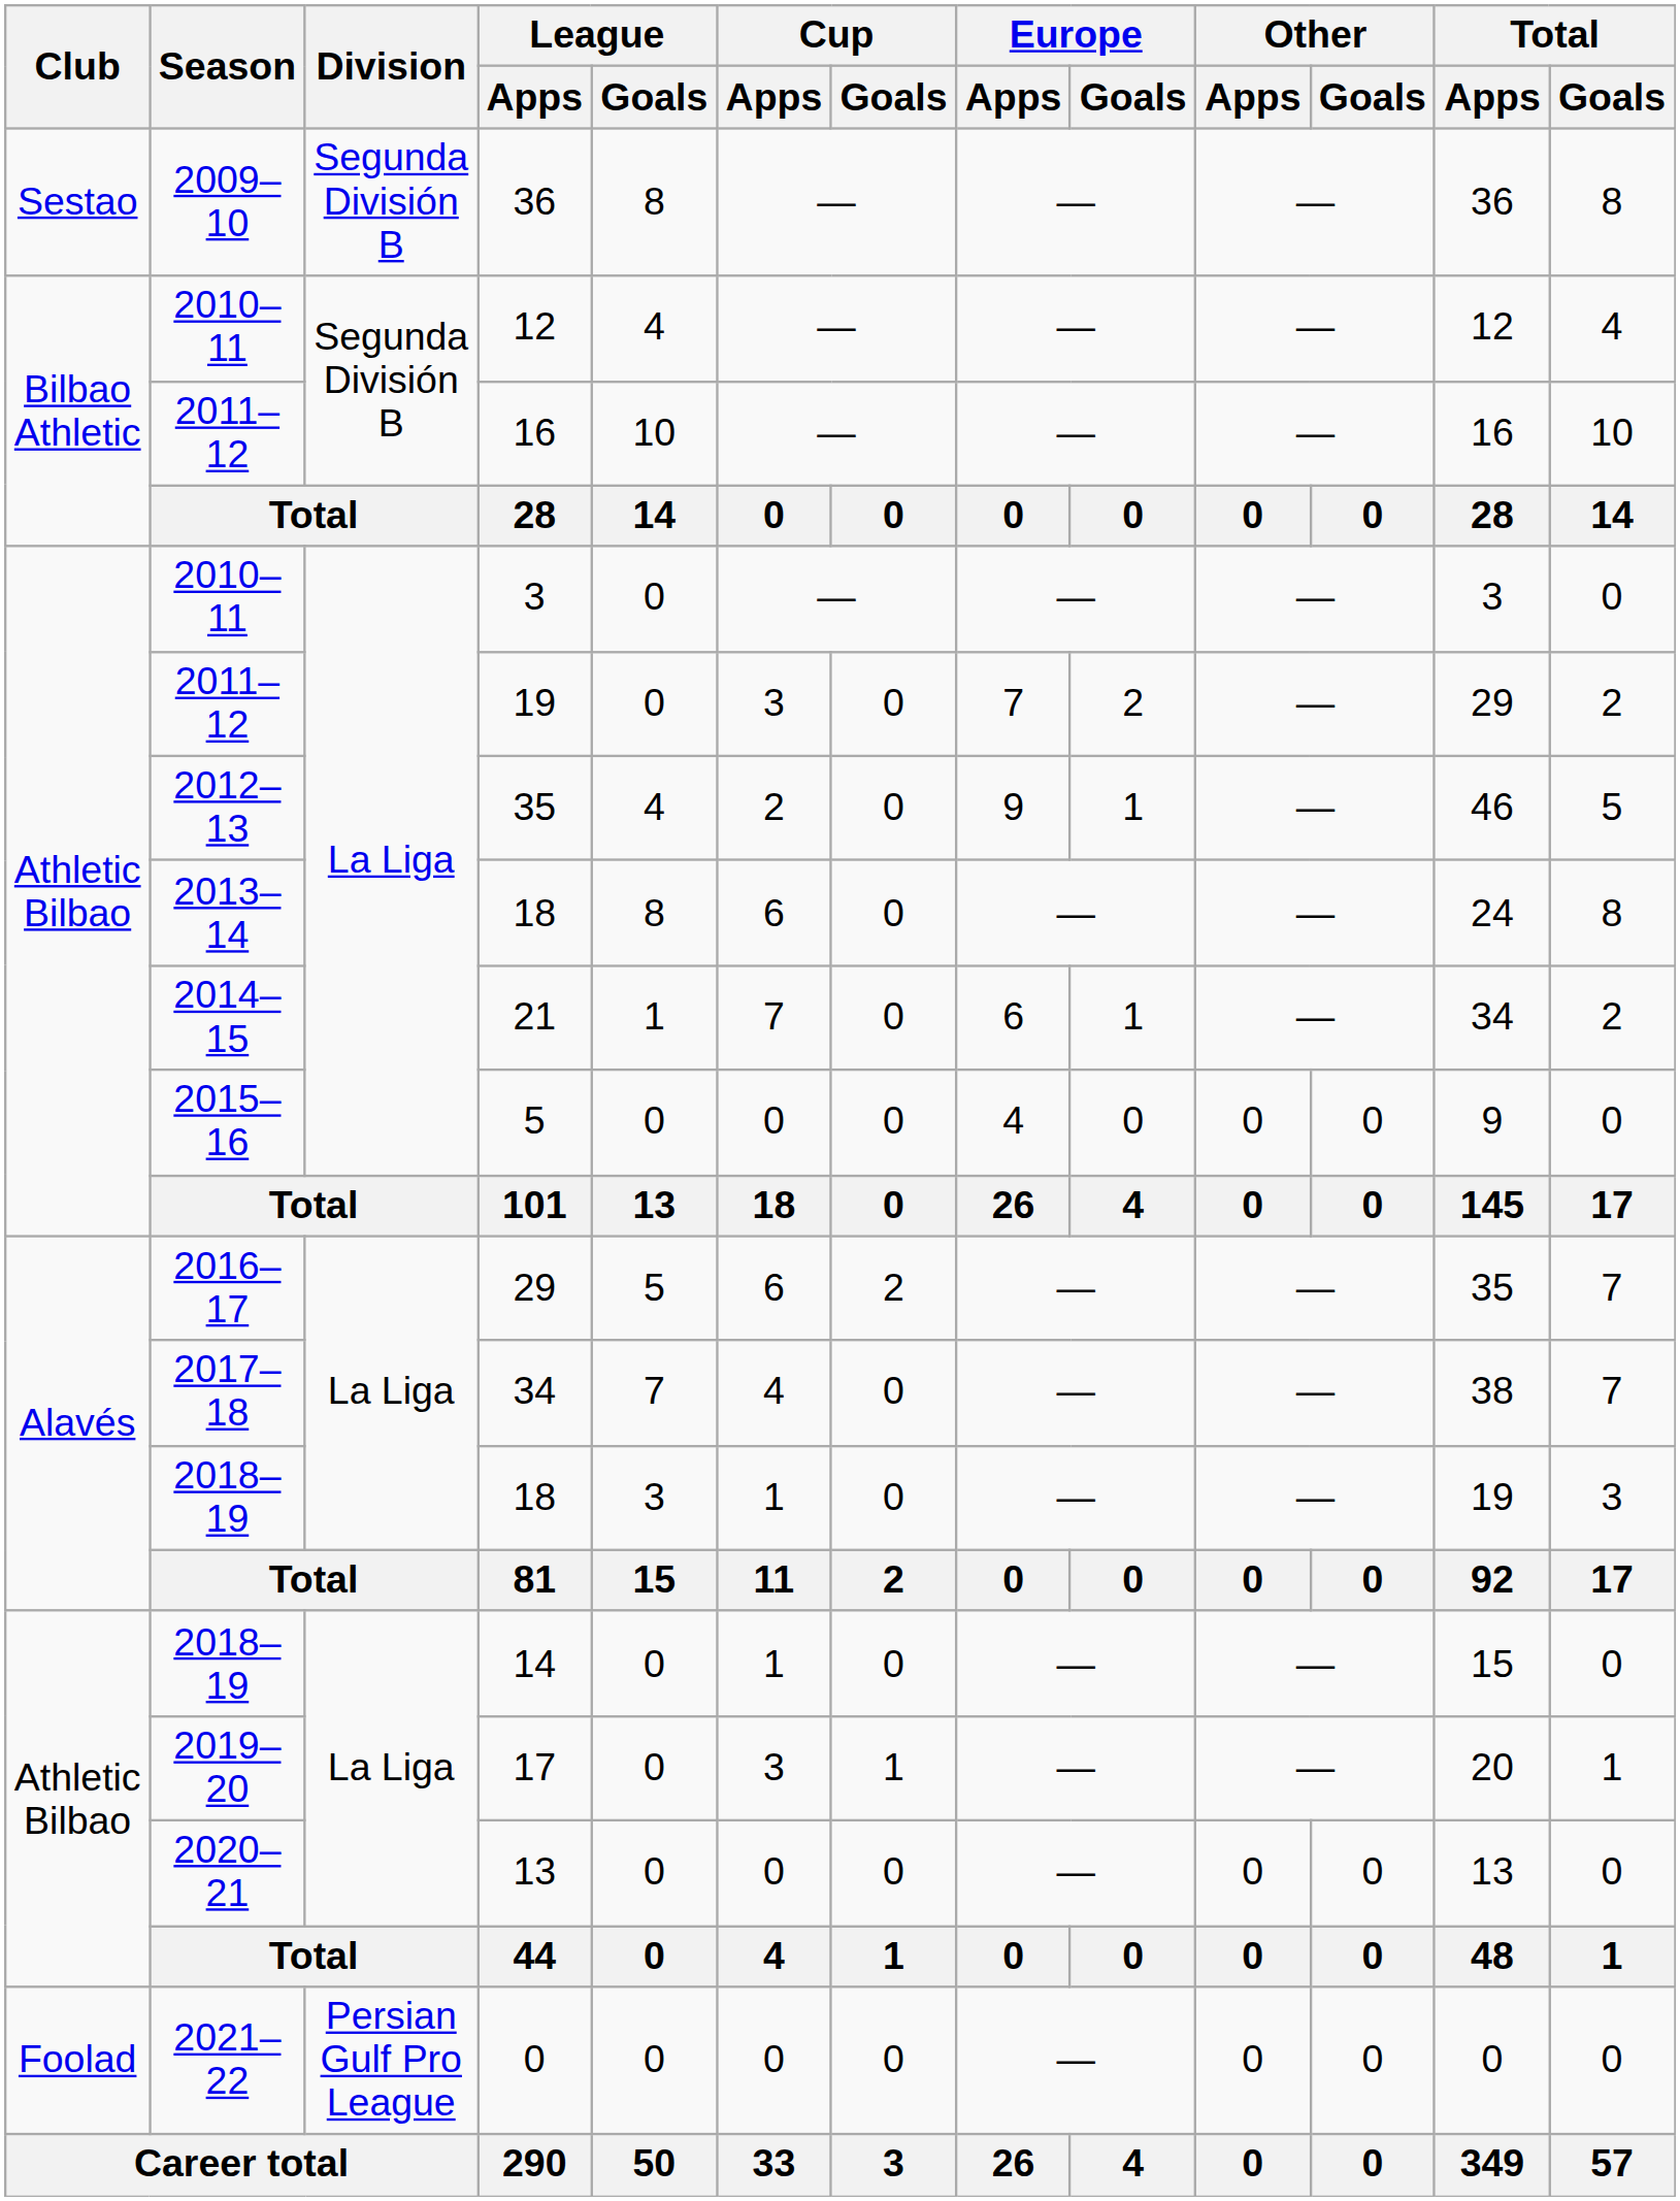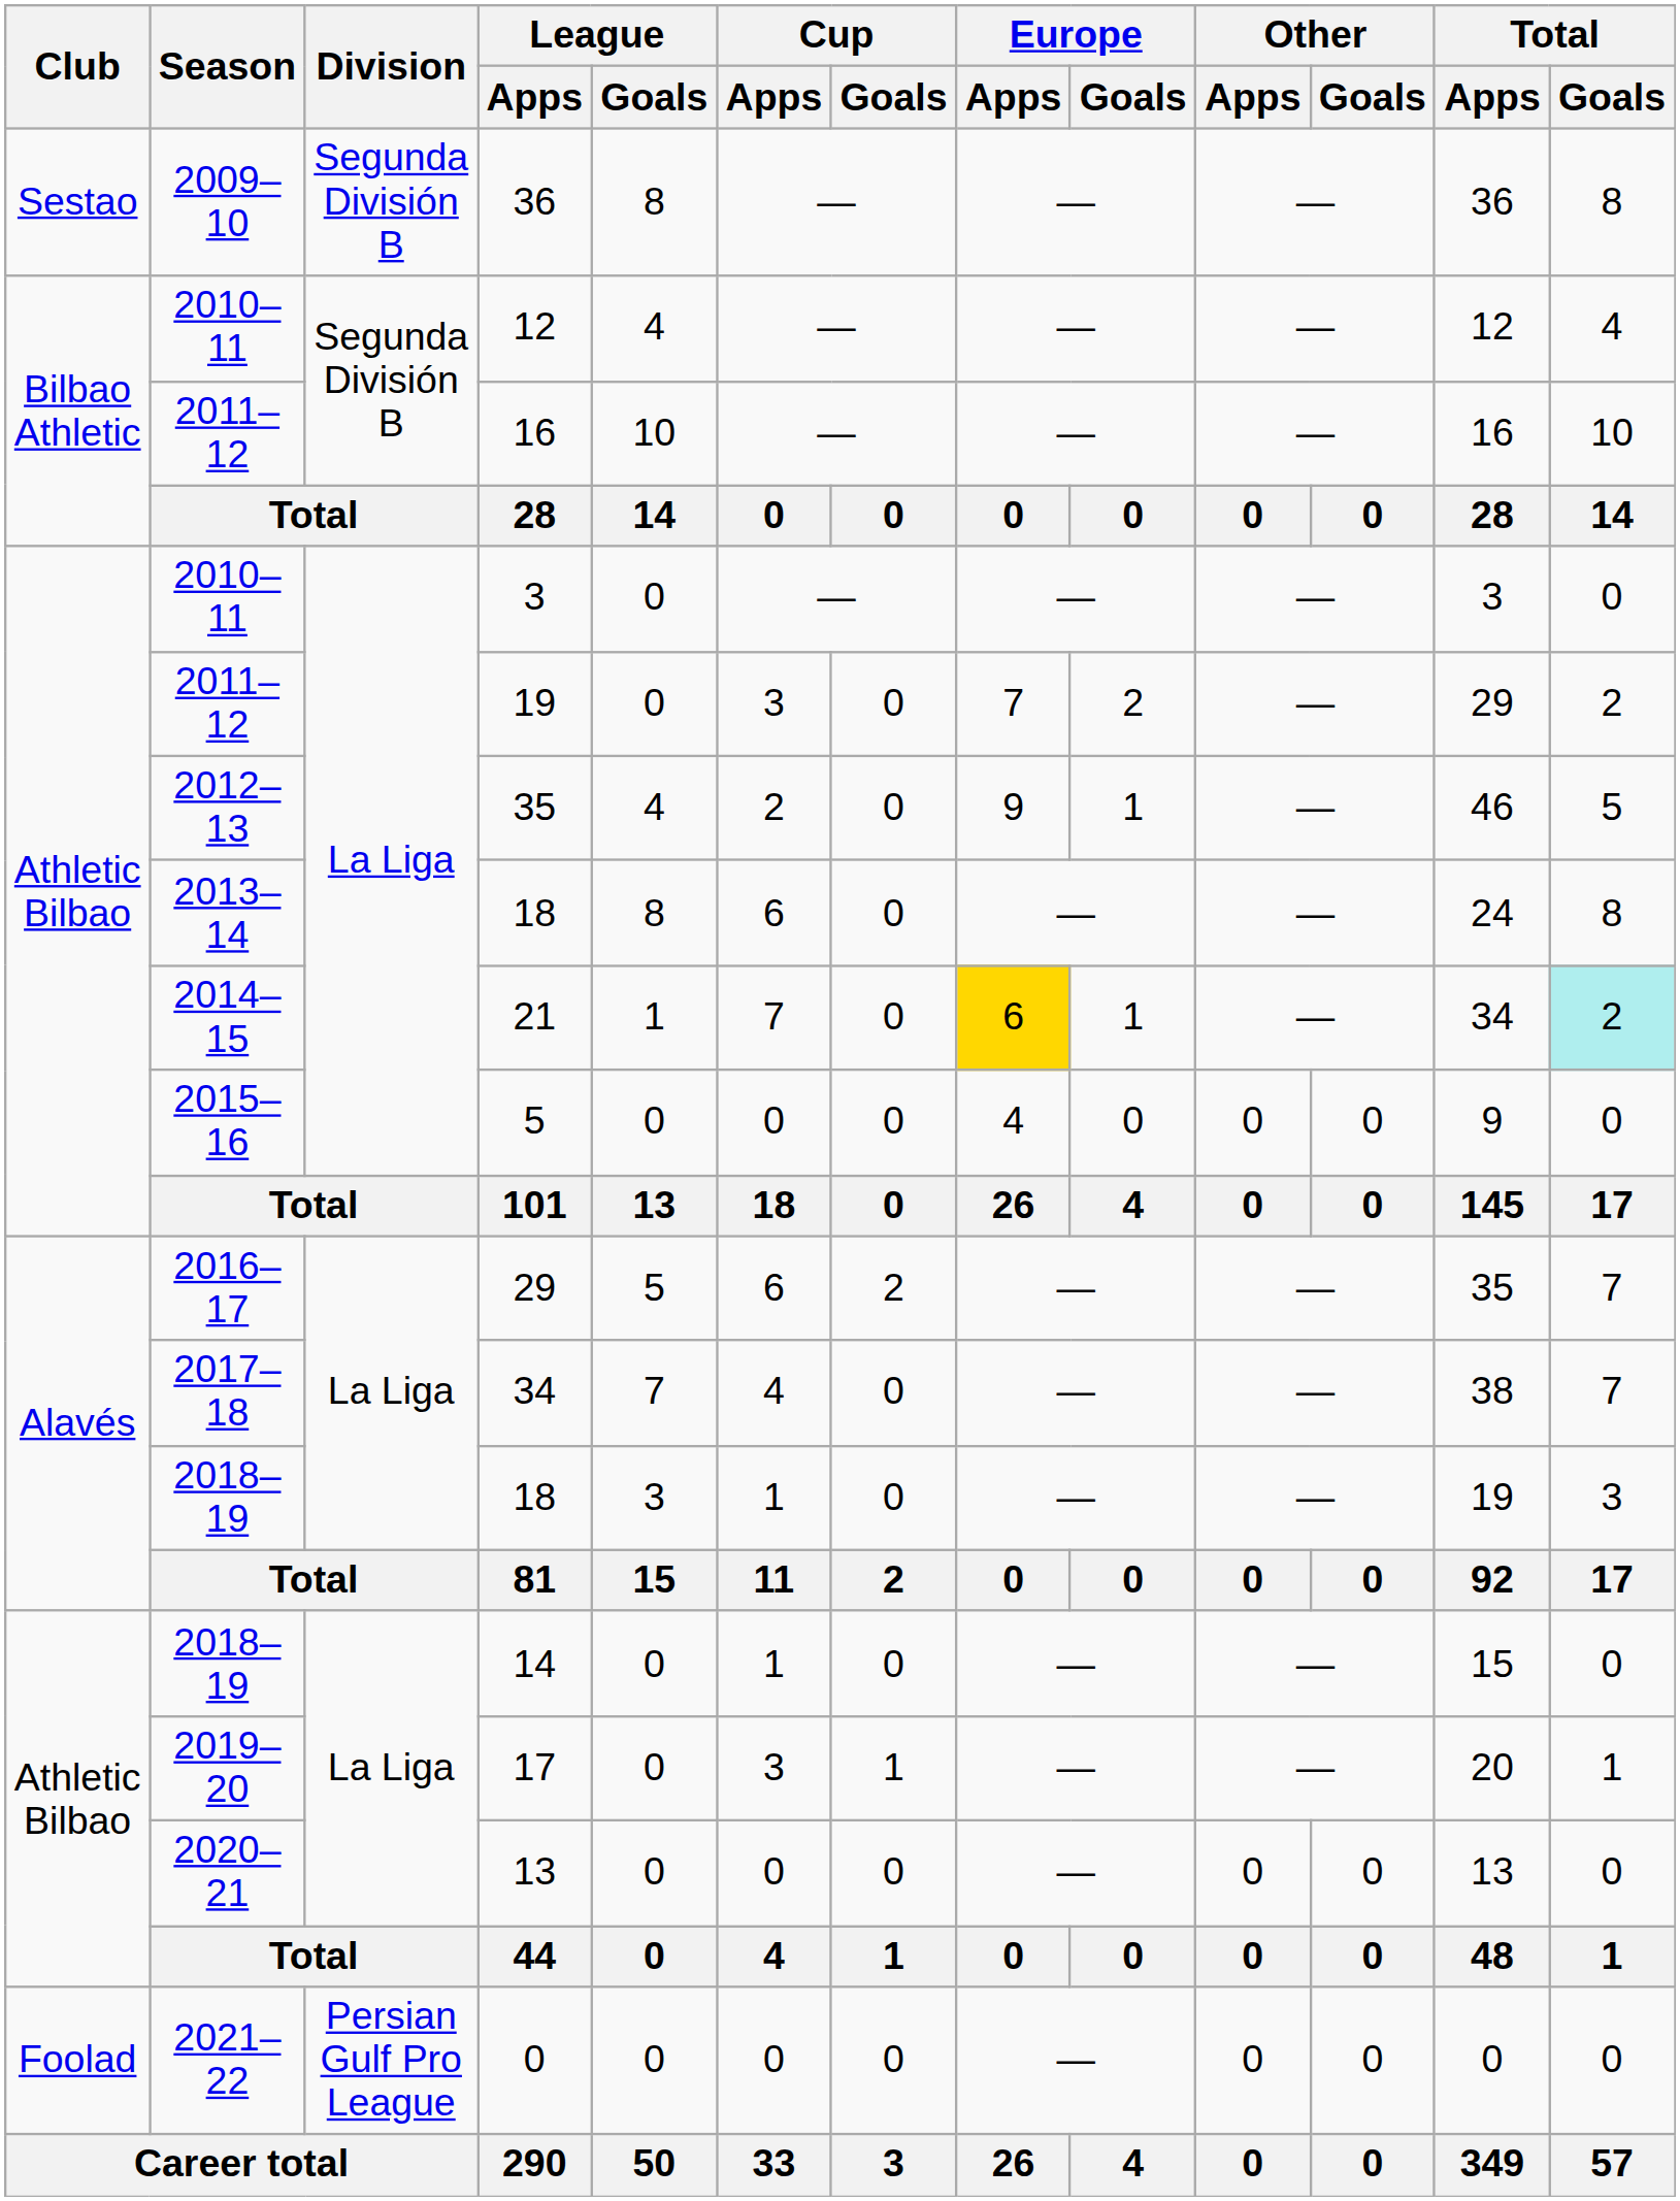21 | Europe / Apps: no background -> gold background
21 | Total / Goals: no background -> paleturquoise background
